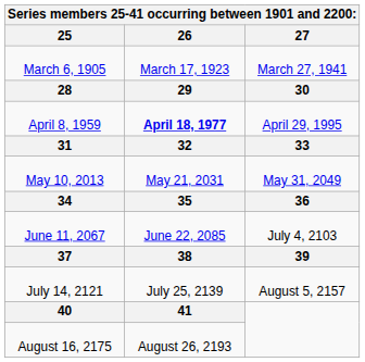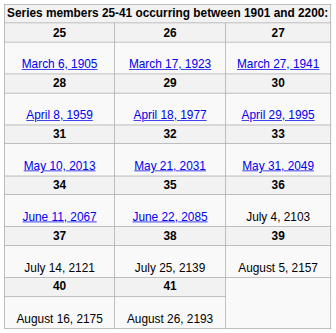April 8, 1959 | 26: bold -> normal
